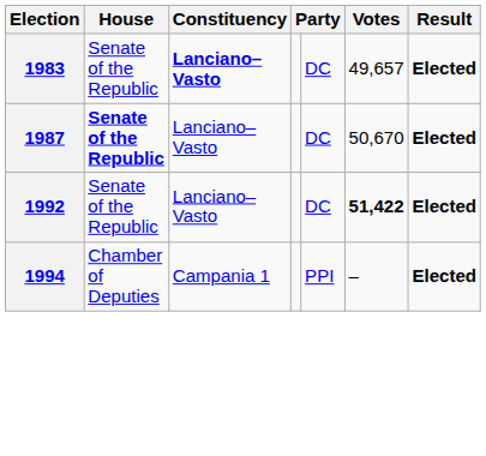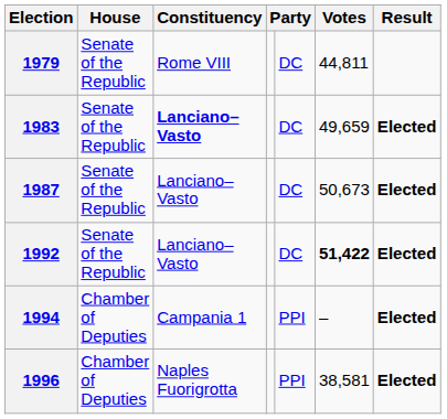+ row: 1979 | Senate of the Republic | Rome VIII | DC | 44,811
1983 | Votes: 49,657 -> 49,659
1987 | House: bold -> normal
1987 | Votes: 50,670 -> 50,673
+ row: 1996 | Chamber of Deputies | Naples Fuorigrotta | PPI | 38,581 | Elected
